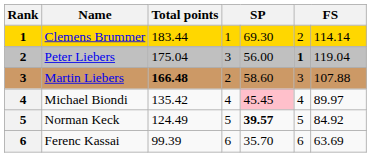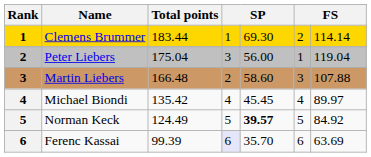Peter Liebers | column 6: bold -> normal
Martin Liebers | Total points: bold -> normal
Michael Biondi | column 5: pink background -> no background
Ferenc Kassai | column 4: no background -> lavender background
